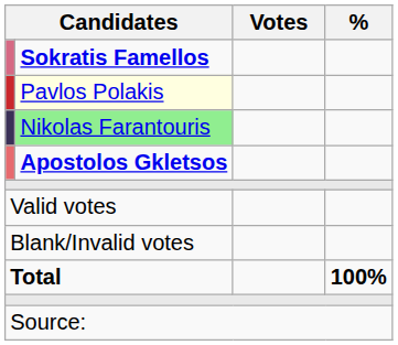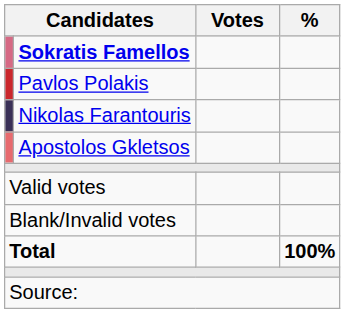Pavlos Polakis | column 2: lightyellow background -> no background
Nikolas Farantouris | column 2: lightgreen background -> no background
Apostolos Gkletsos | column 2: bold -> normal
